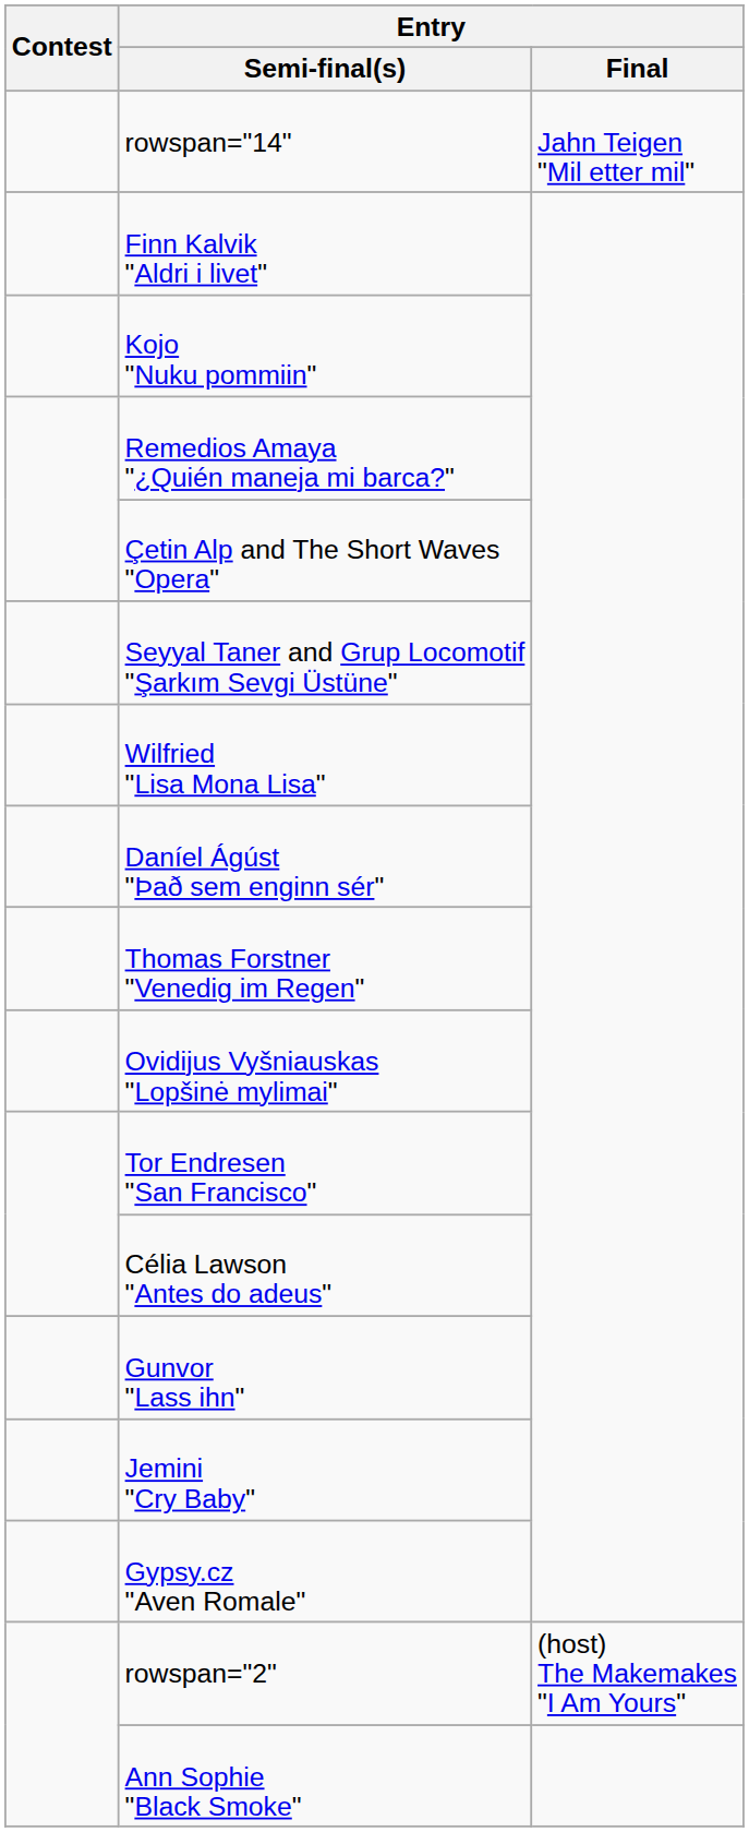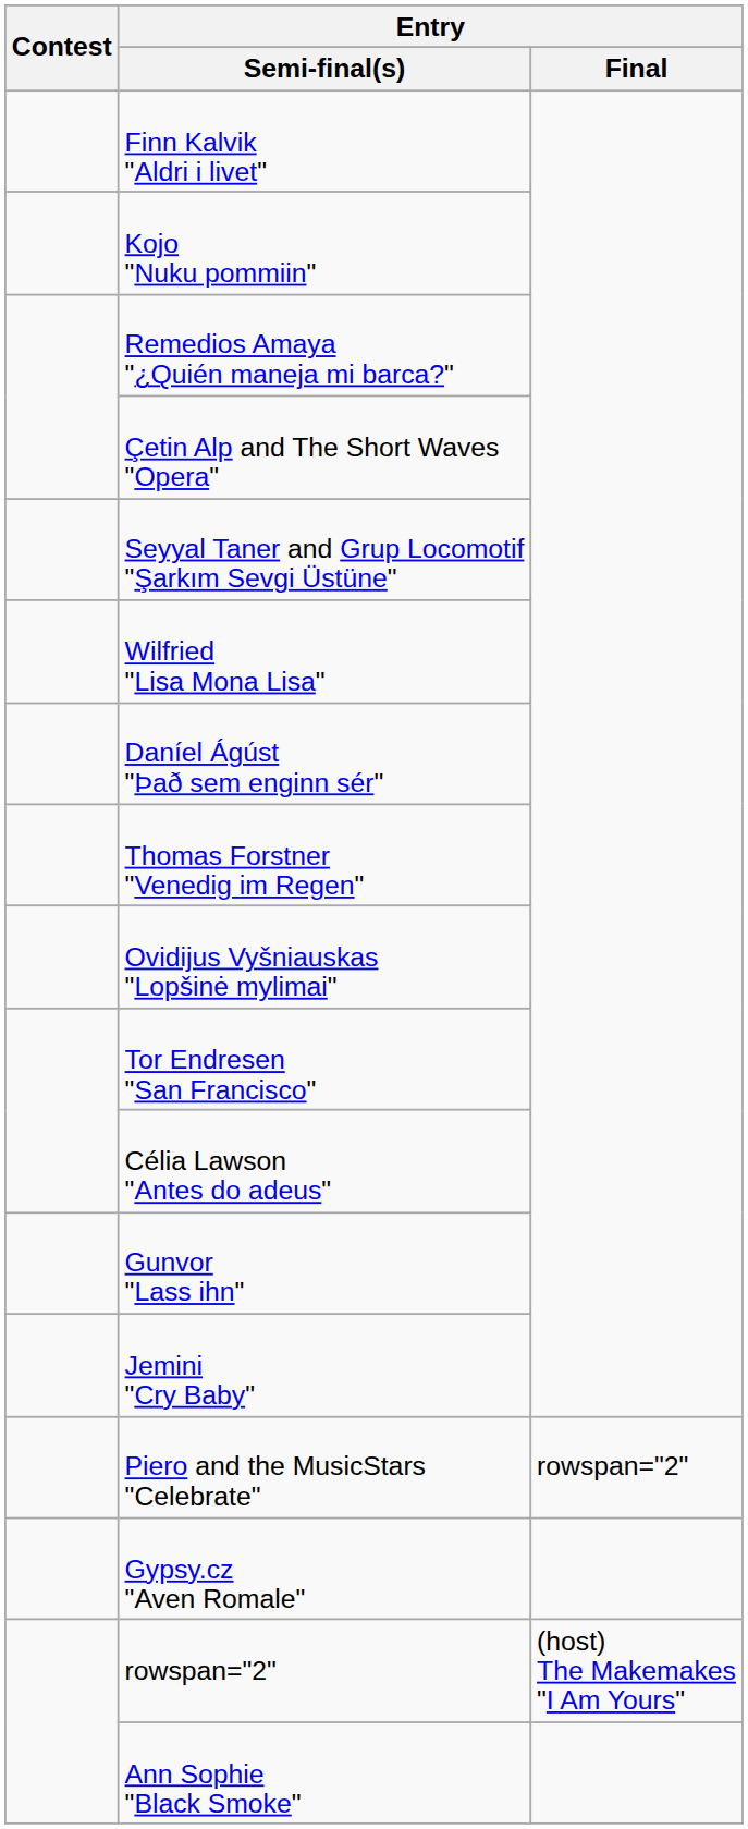- row: rowspan="14" | Jahn Teigen "Mil etter mil"
+ row: Piero and the MusicStars "Celebrate" | rowspan="2"
